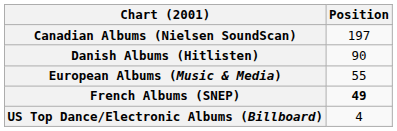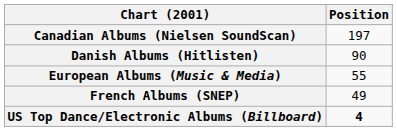French Albums (SNEP) | Position: bold -> normal
US Top Dance/Electronic Albums (Billboard) | Position: normal -> bold
